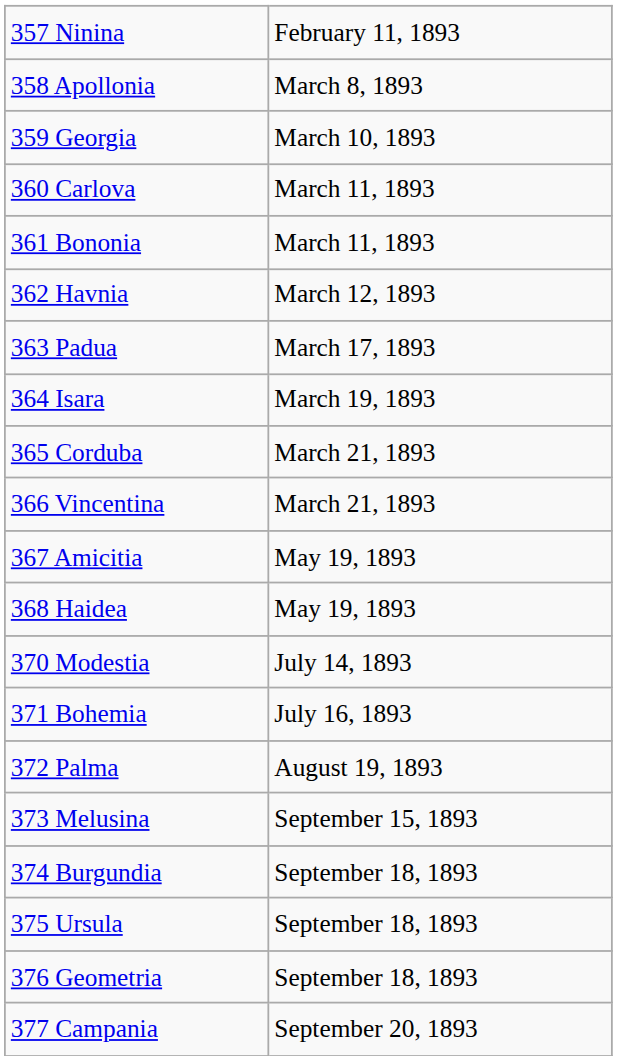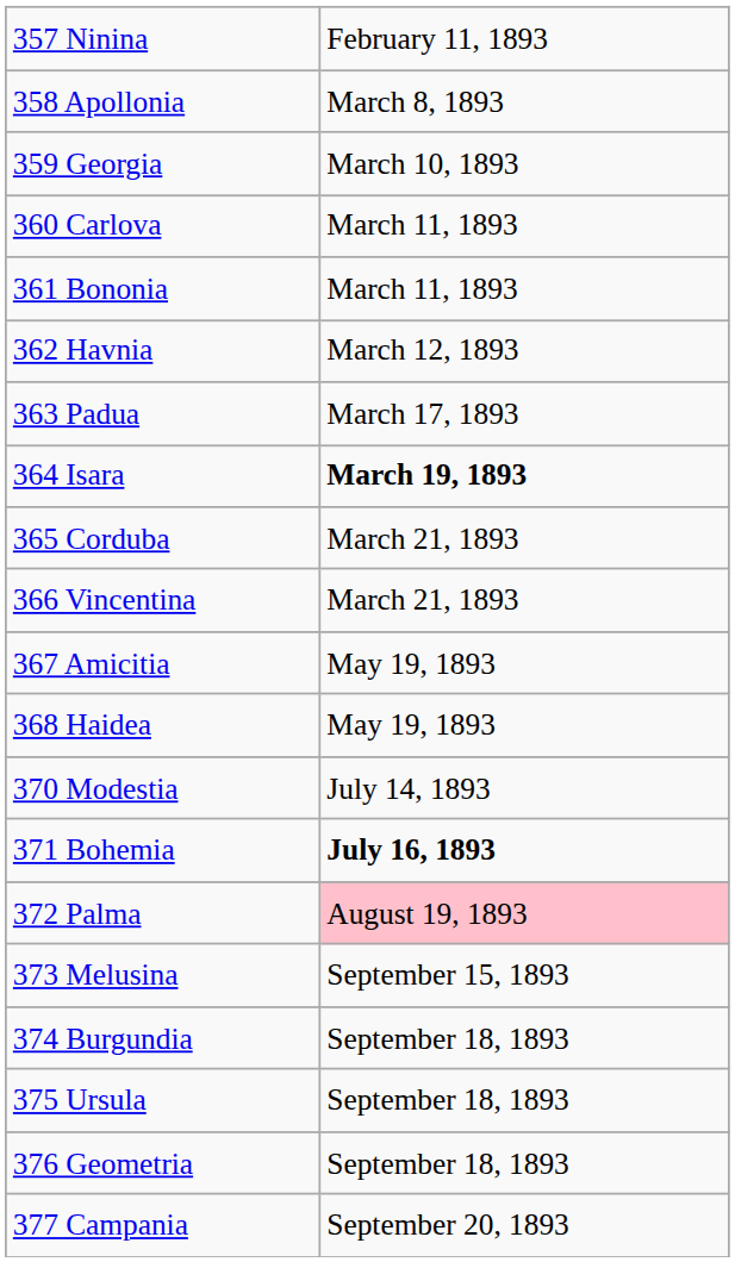364 Isara | column 2: normal -> bold
371 Bohemia | column 2: normal -> bold
372 Palma | column 2: no background -> pink background
